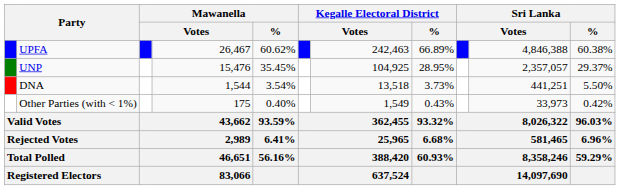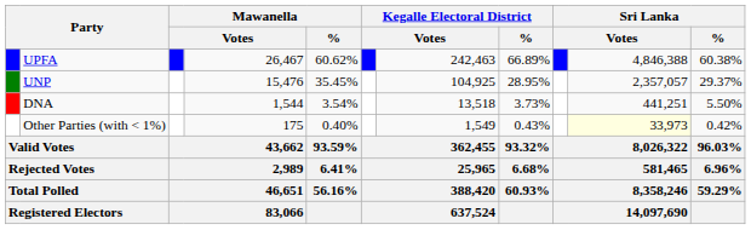Other Parties (with < 1%) | column 10: no background -> lightyellow background
